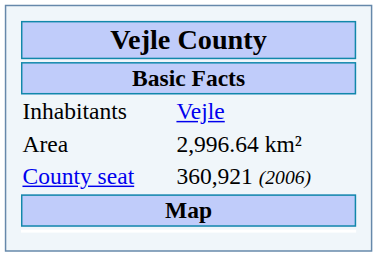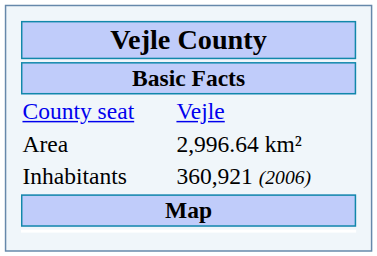row 3 | column 1: Inhabitants -> County seat
row 5 | column 1: County seat -> Inhabitants
